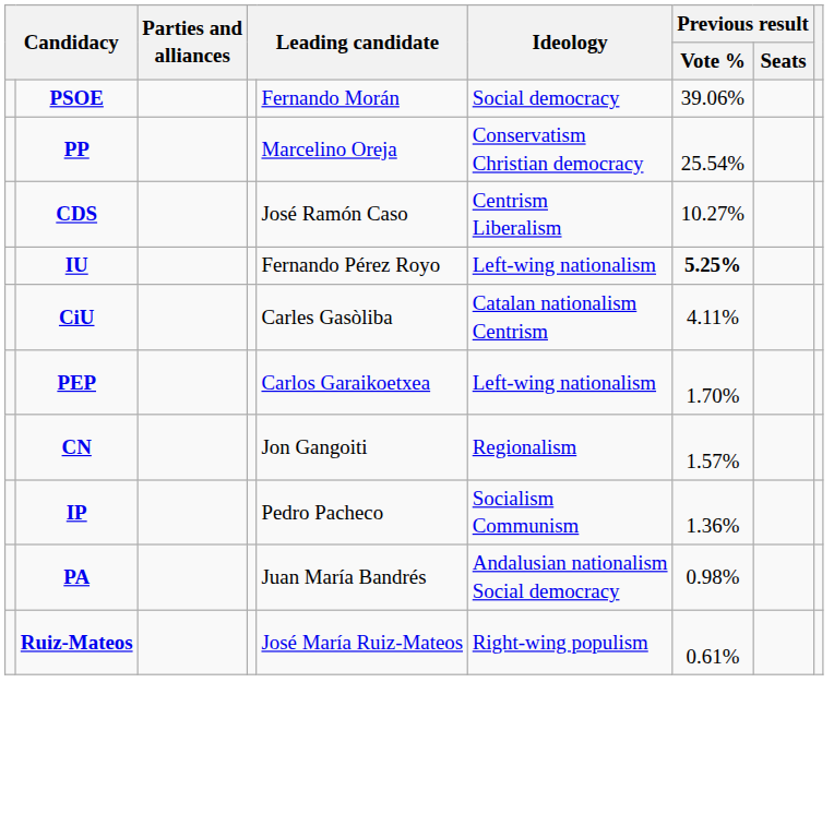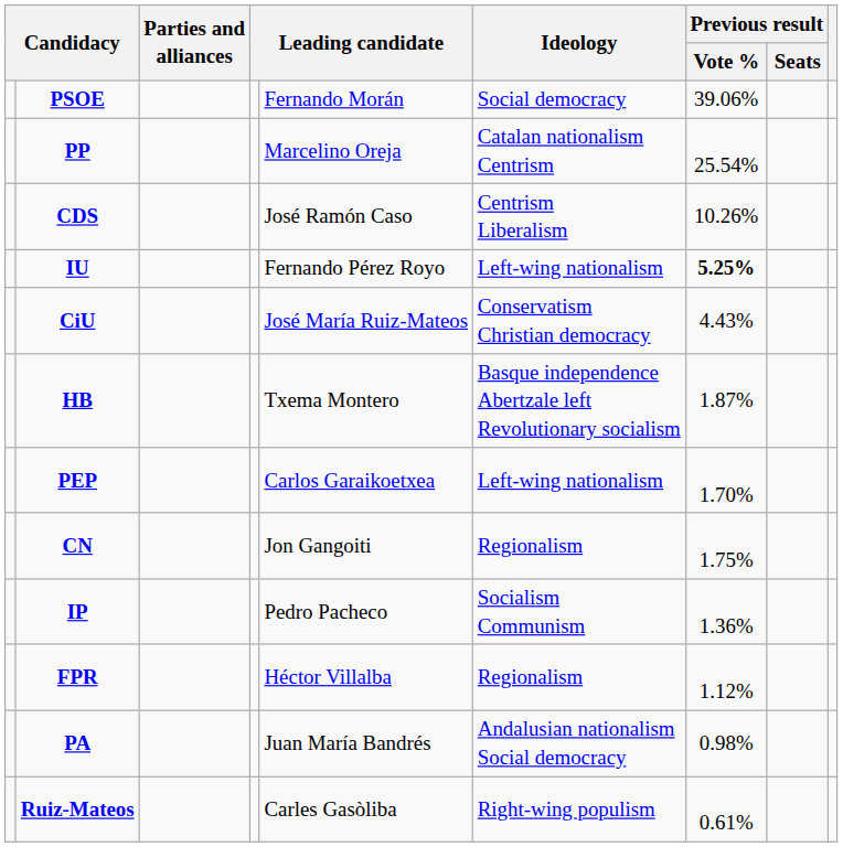PP | Ideology: Conservatism Christian democracy -> Catalan nationalism Centrism
CDS | Previous result / Vote %: 10.27% -> 10.26%
CiU | column 5: Carles Gasòliba -> José María Ruiz-Mateos
CiU | Ideology: Catalan nationalism Centrism -> Conservatism Christian democracy
CiU | Previous result / Vote %: 4.11% -> 4.43%
+ row: HB | Txema Montero | Basque independence Abertzale left Revolutionary socialism | 1.87%
CN | Previous result / Vote %: 1.57% -> 1.75%
+ row: FPR | Héctor Villalba | Regionalism | 1.12%
Ruiz-Mateos | column 5: José María Ruiz-Mateos -> Carles Gasòliba
